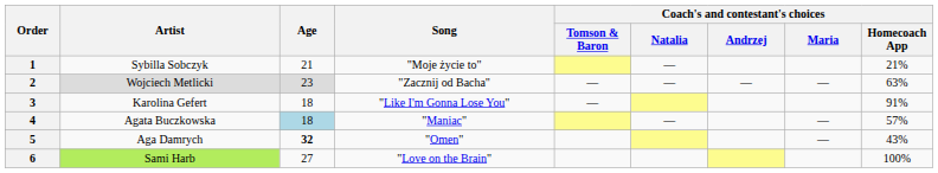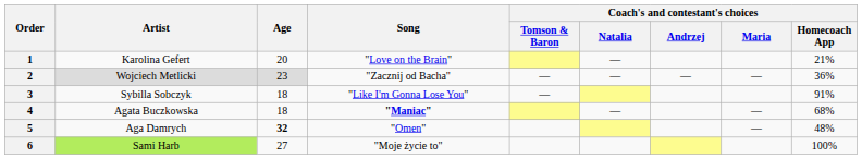1 | Artist: Sybilla Sobczyk -> Karolina Gefert
1 | Age: 21 -> 20
1 | Song: "Moje życie to" -> "Love on the Brain"
2 | Coach's and contestant's choices / Homecoach App: 63% -> 36%
3 | Artist: Karolina Gefert -> Sybilla Sobczyk
4 | Age: lightblue background -> no background
4 | Song: normal -> bold
4 | Coach's and contestant's choices / Homecoach App: 57% -> 68%
5 | Coach's and contestant's choices / Homecoach App: 43% -> 48%
6 | Song: "Love on the Brain" -> "Moje życie to"
